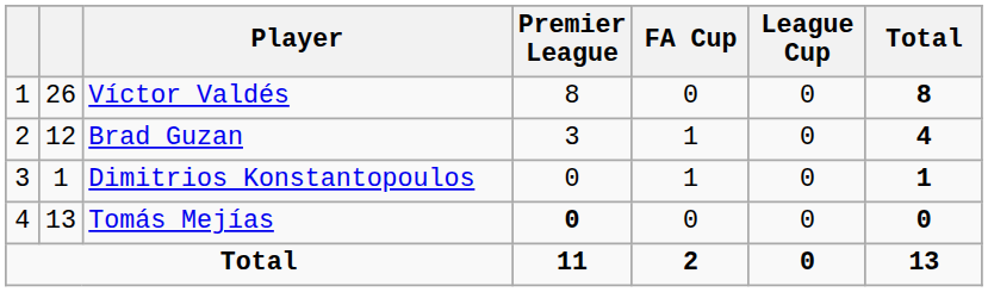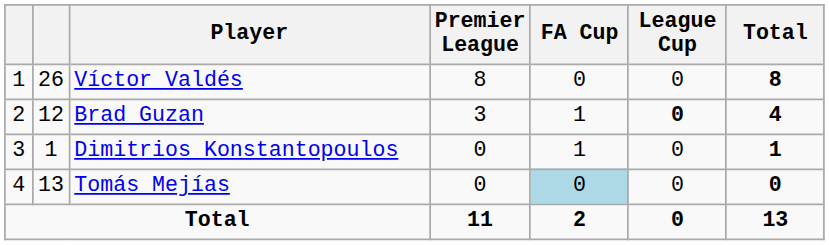Brad Guzan | League Cup: normal -> bold
Tomás Mejías | Premier League: bold -> normal
Tomás Mejías | FA Cup: no background -> lightblue background
